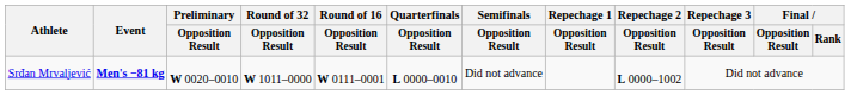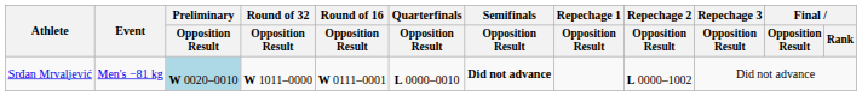Srđan Mrvaljević | Event: bold -> normal
Srđan Mrvaljević | Preliminary / Opposition Result: no background -> lightblue background
Srđan Mrvaljević | Semifinals / Opposition Result: normal -> bold
